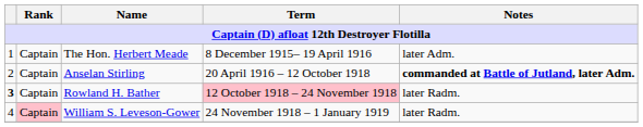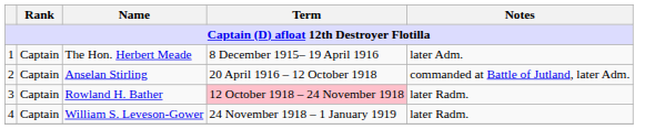Anselan Stirling | Notes: bold -> normal
Rowland H. Bather | column 1: bold -> normal
William S. Leveson-Gower | Rank: pink background -> no background
